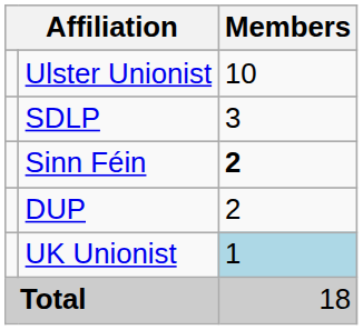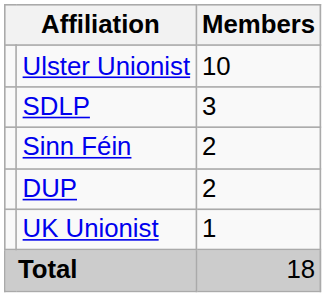Sinn Féin | Members: bold -> normal
UK Unionist | Members: lightblue background -> no background
